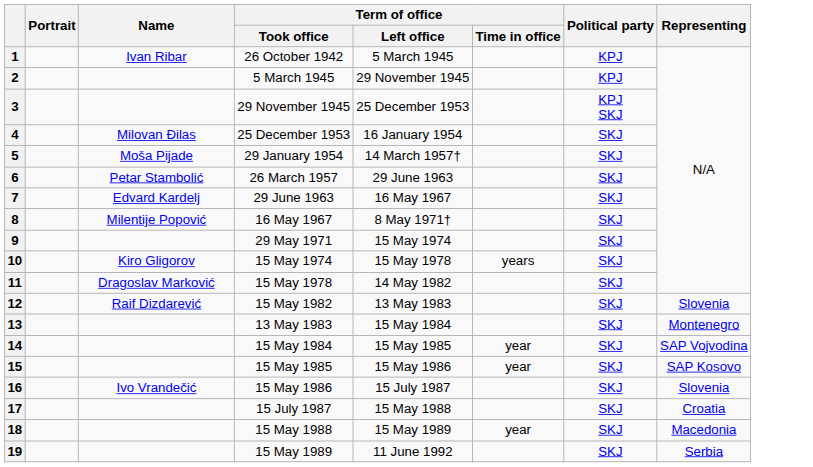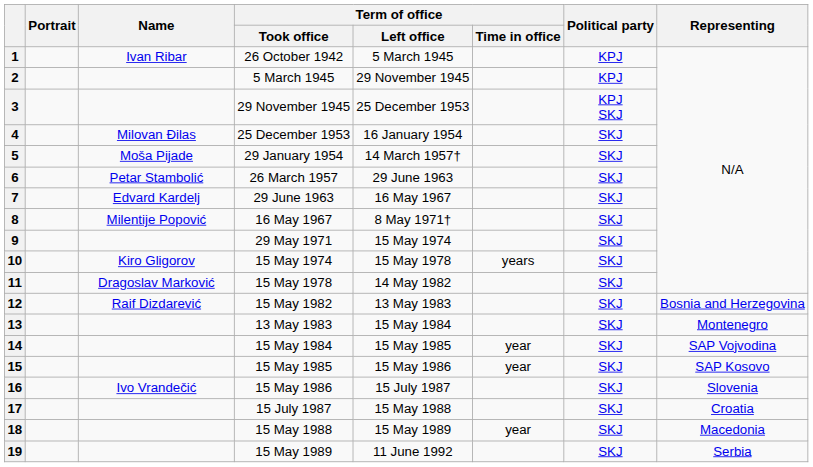12 | Representing: Slovenia -> Bosnia and Herzegovina
